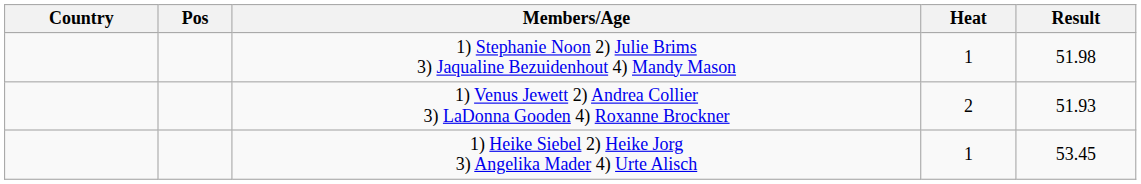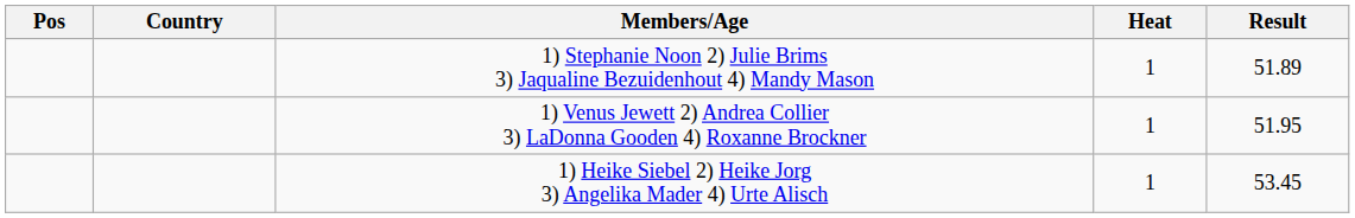columns swapped: Pos <-> Country
row 2 | Result: 51.98 -> 51.89
row 3 | Heat: 2 -> 1
row 3 | Result: 51.93 -> 51.95
